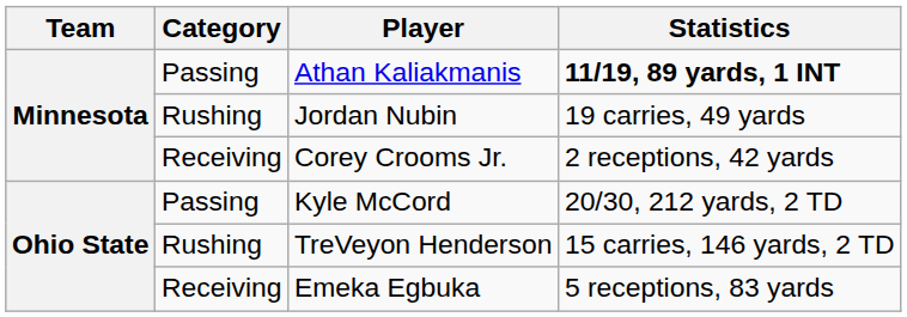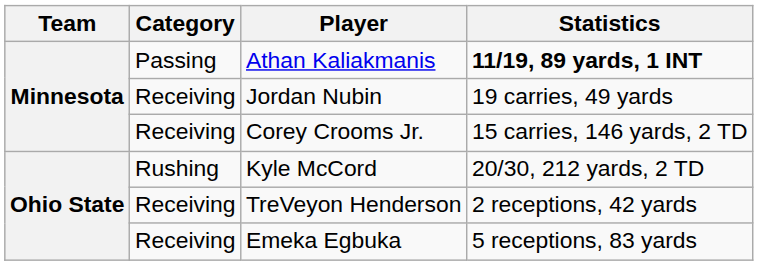Jordan Nubin | Category: Rushing -> Receiving
Corey Crooms Jr. | Statistics: 2 receptions, 42 yards -> 15 carries, 146 yards, 2 TD
Kyle McCord | Category: Passing -> Rushing
TreVeyon Henderson | Category: Rushing -> Receiving
TreVeyon Henderson | Statistics: 15 carries, 146 yards, 2 TD -> 2 receptions, 42 yards
